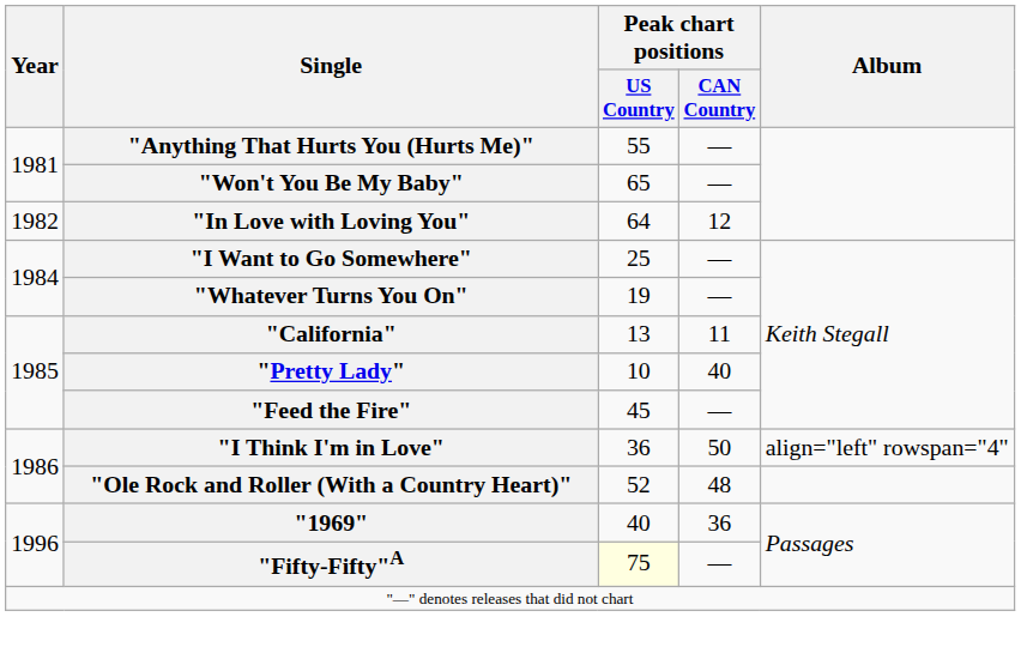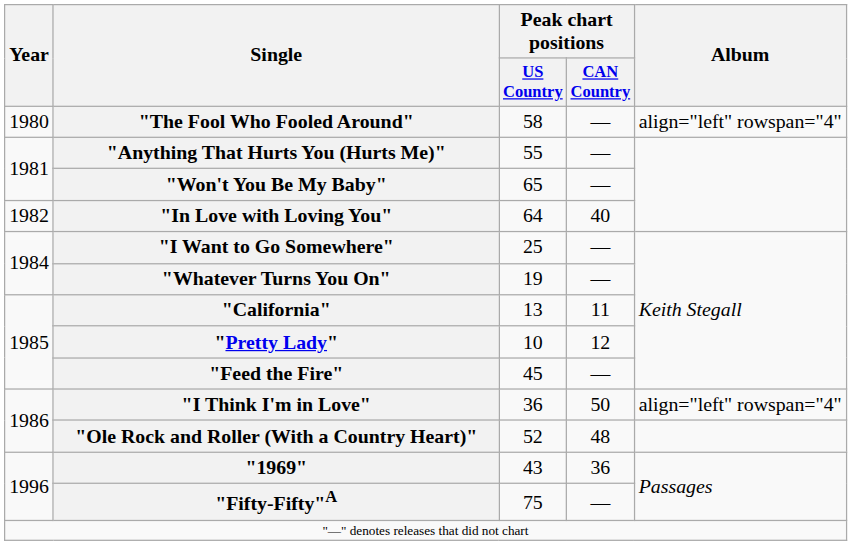+ row: 1980 | "The Fool Who Fooled Around" | 58 | — | align="left" rowspan="4"
"In Love with Loving You" | Peak chart positions / CAN Country: 12 -> 40
"Pretty Lady" | Peak chart positions / CAN Country: 40 -> 12
"1969" | Peak chart positions / US Country: 40 -> 43
"Fifty-Fifty"A | Peak chart positions / US Country: lightyellow background -> no background
